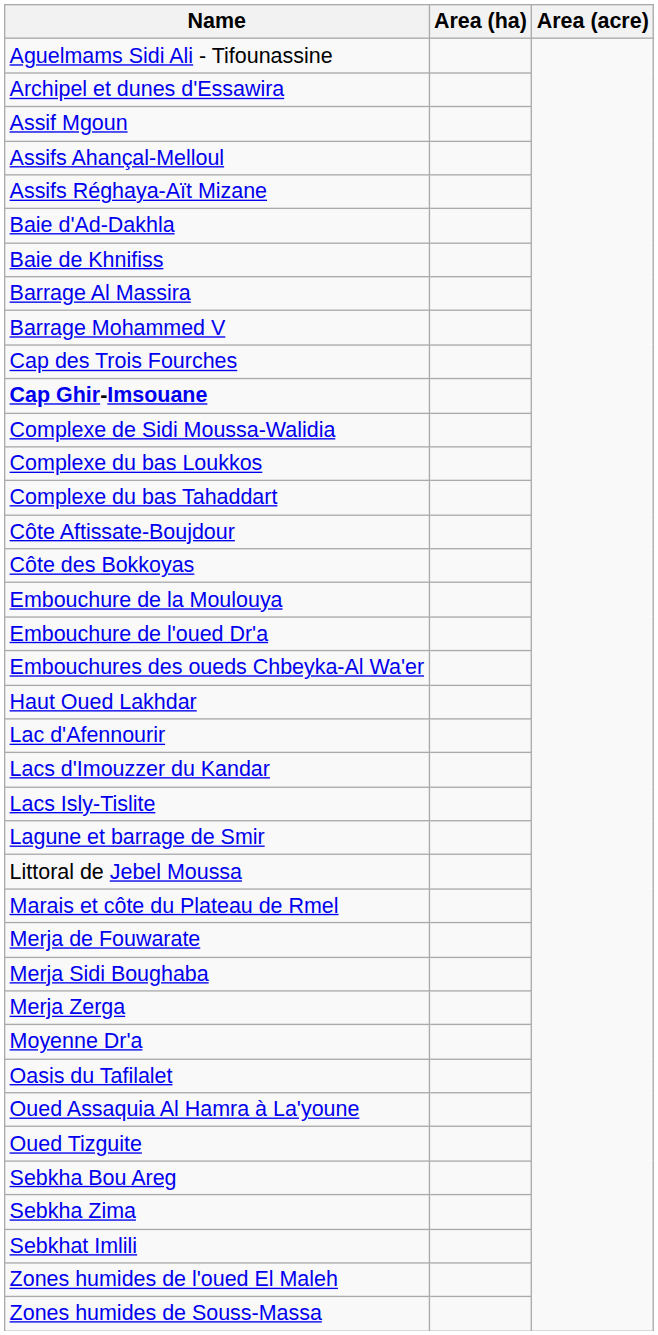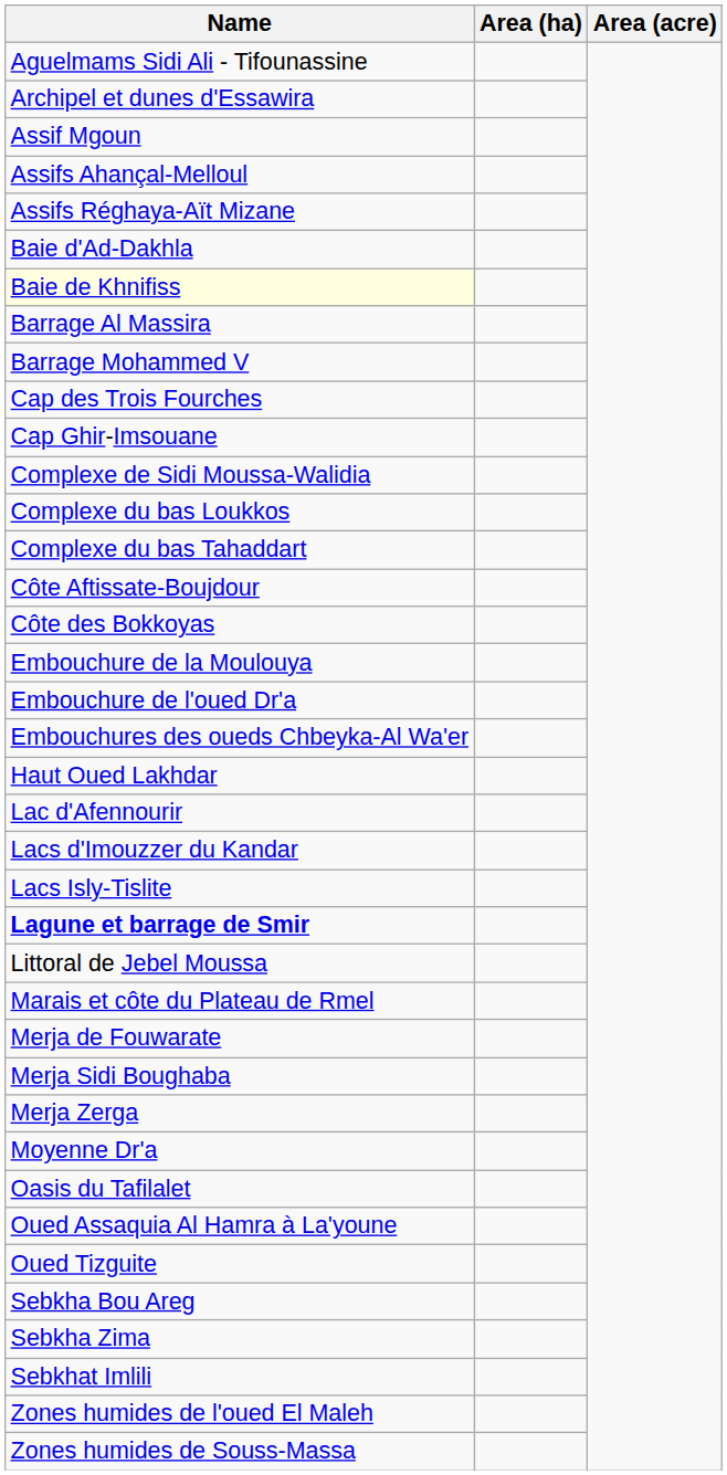Baie de Khnifiss | Name: no background -> lightyellow background
Cap Ghir-Imsouane | Name: bold -> normal
Lagune et barrage de Smir | Name: normal -> bold
